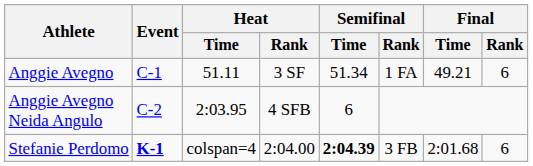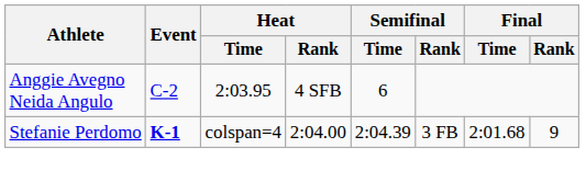- row: Anggie Avegno | C-1 | 51.11 | 3 SF | 51.34 | 1 FA | 49.21 | 6
Stefanie Perdomo | Semifinal / Time: bold -> normal
Stefanie Perdomo | Final / Rank: 6 -> 9
